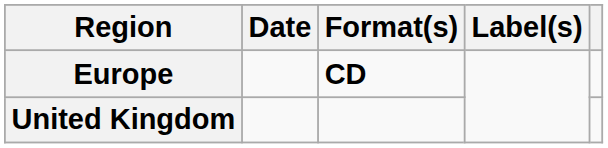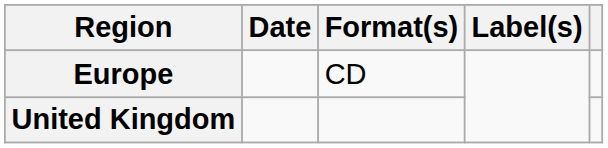Europe | Format(s): bold -> normal
